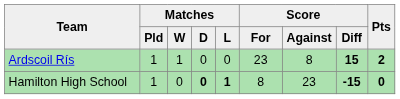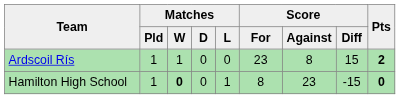Ardscoil Rís | Score / Diff: bold -> normal
Hamilton High School | Matches / W: normal -> bold
Hamilton High School | Matches / D: bold -> normal
Hamilton High School | Matches / L: bold -> normal
Hamilton High School | Score / Diff: bold -> normal
